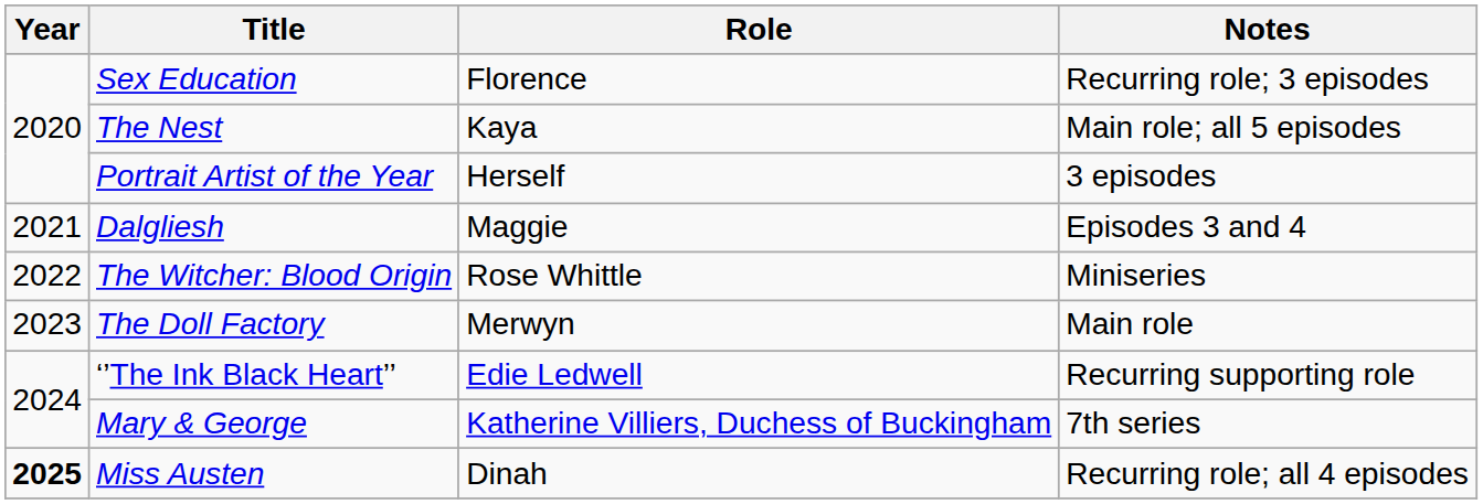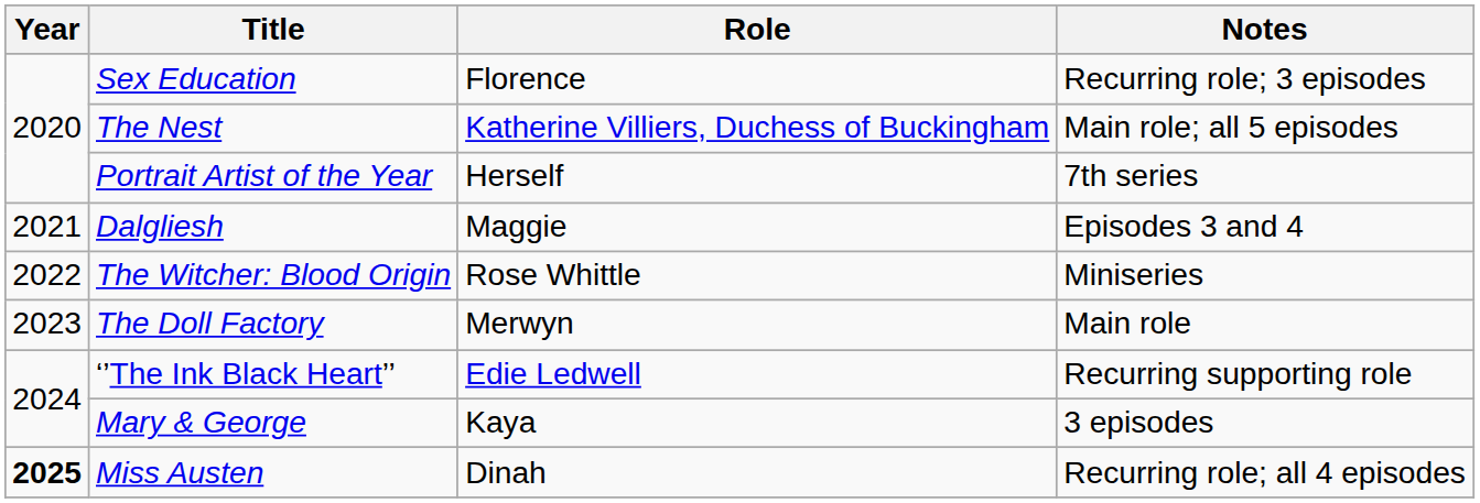The Nest | Role: Kaya -> Katherine Villiers, Duchess of Buckingham
Portrait Artist of the Year | Notes: 3 episodes -> 7th series
Mary & George | Role: Katherine Villiers, Duchess of Buckingham -> Kaya
Mary & George | Notes: 7th series -> 3 episodes
